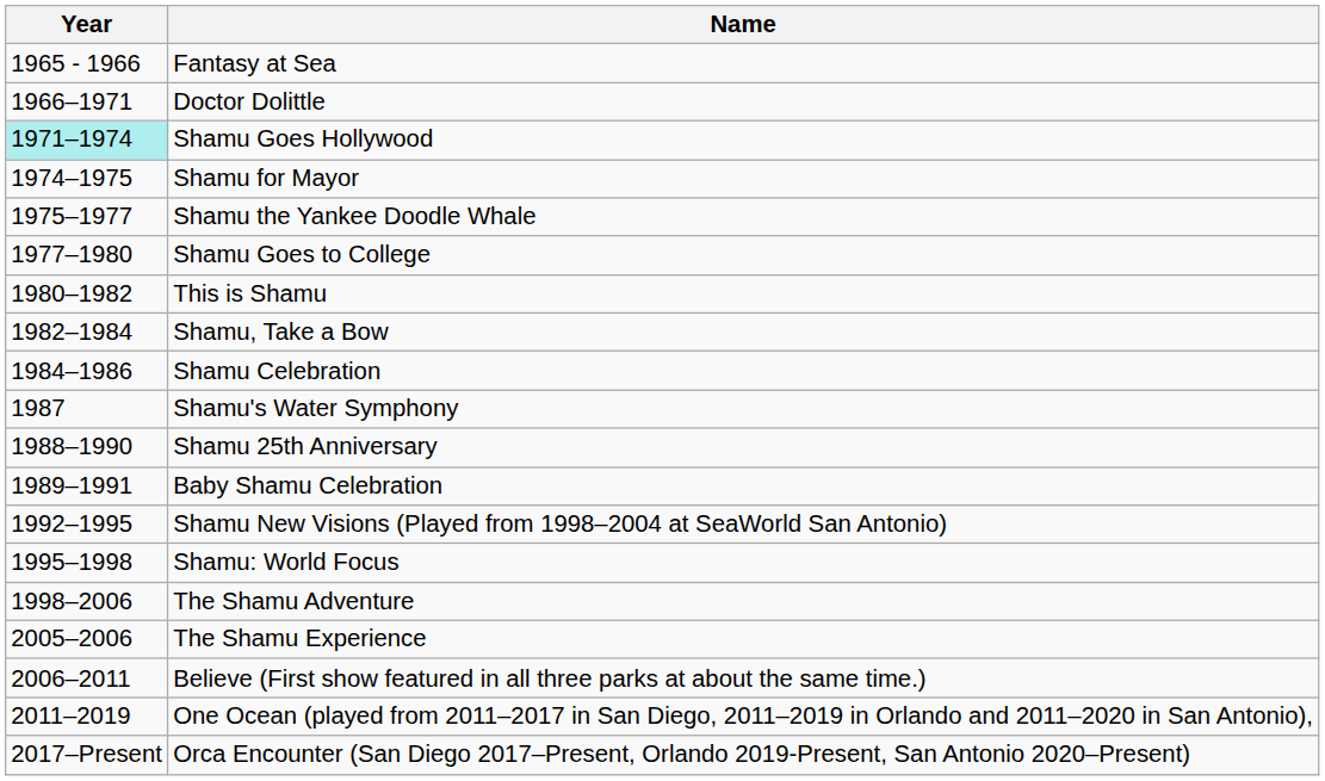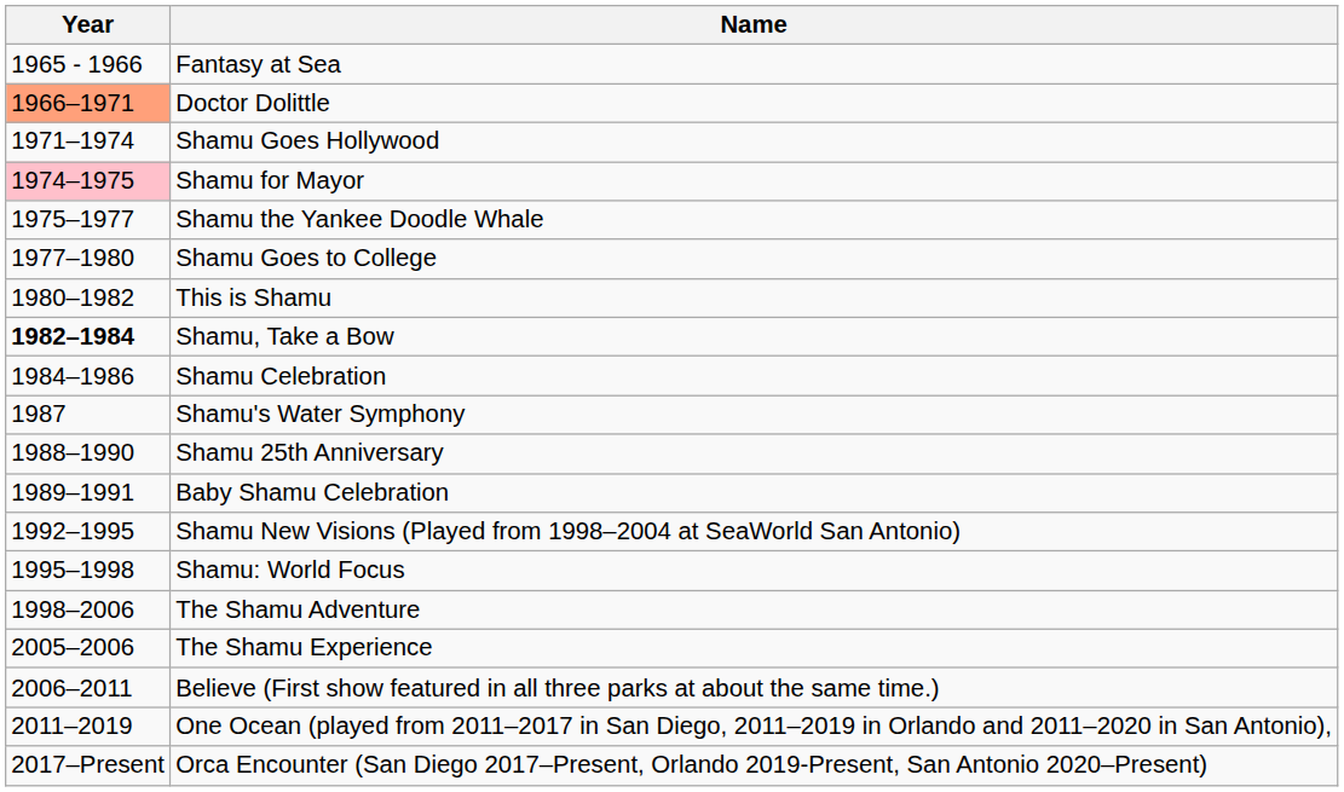Doctor Dolittle | Year: no background -> lightsalmon background
Shamu Goes Hollywood | Year: paleturquoise background -> no background
Shamu for Mayor | Year: no background -> pink background
Shamu, Take a Bow | Year: normal -> bold
